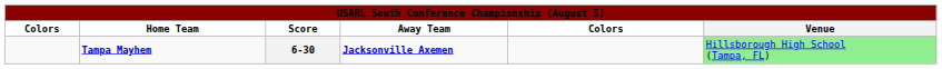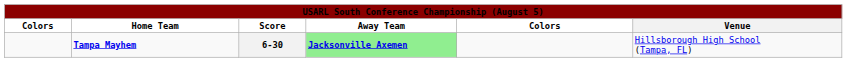6-30 | Away Team: no background -> lightgreen background
6-30 | Venue: lightgreen background -> no background
